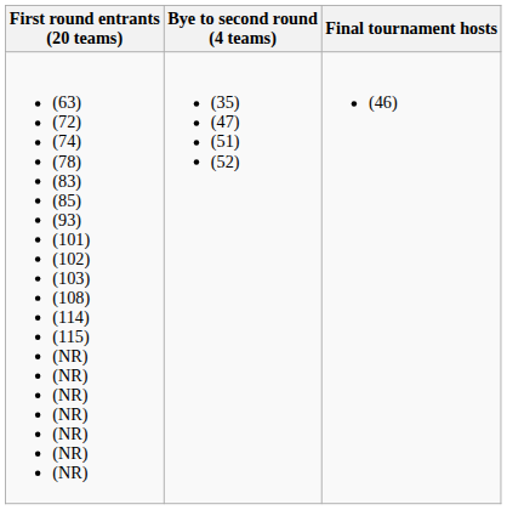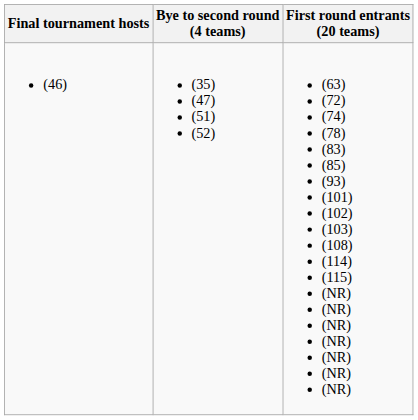columns swapped: Final tournament hosts <-> First round entrants (20 teams)
